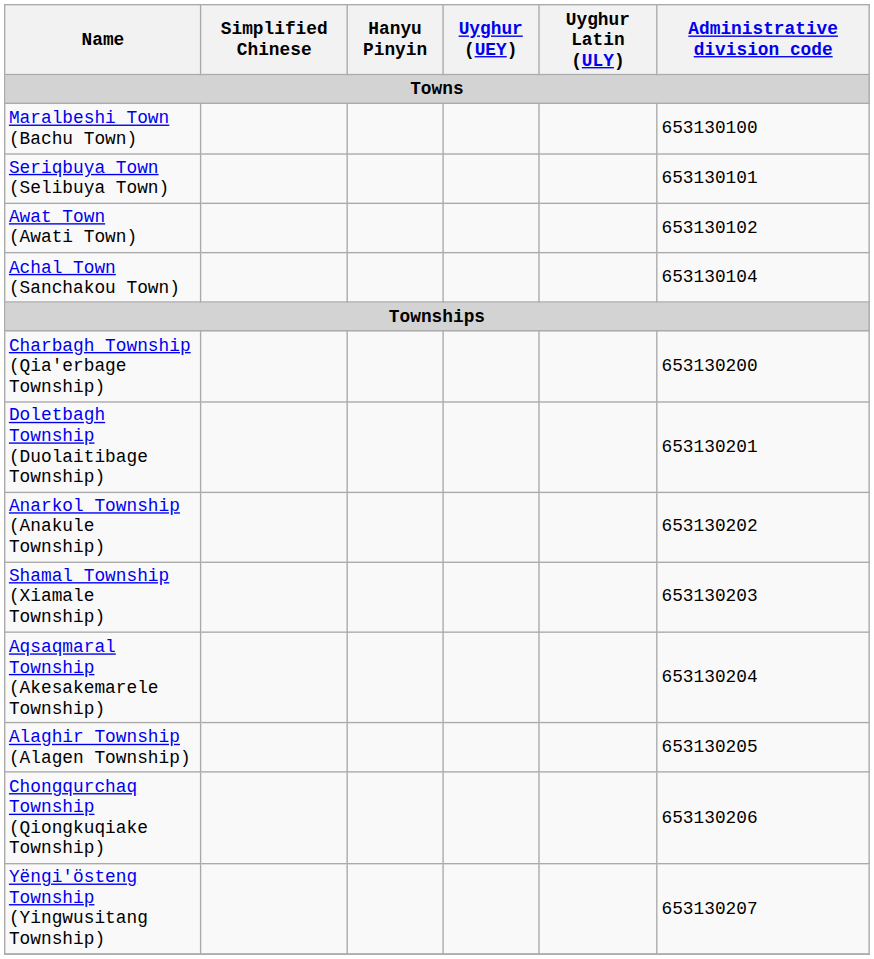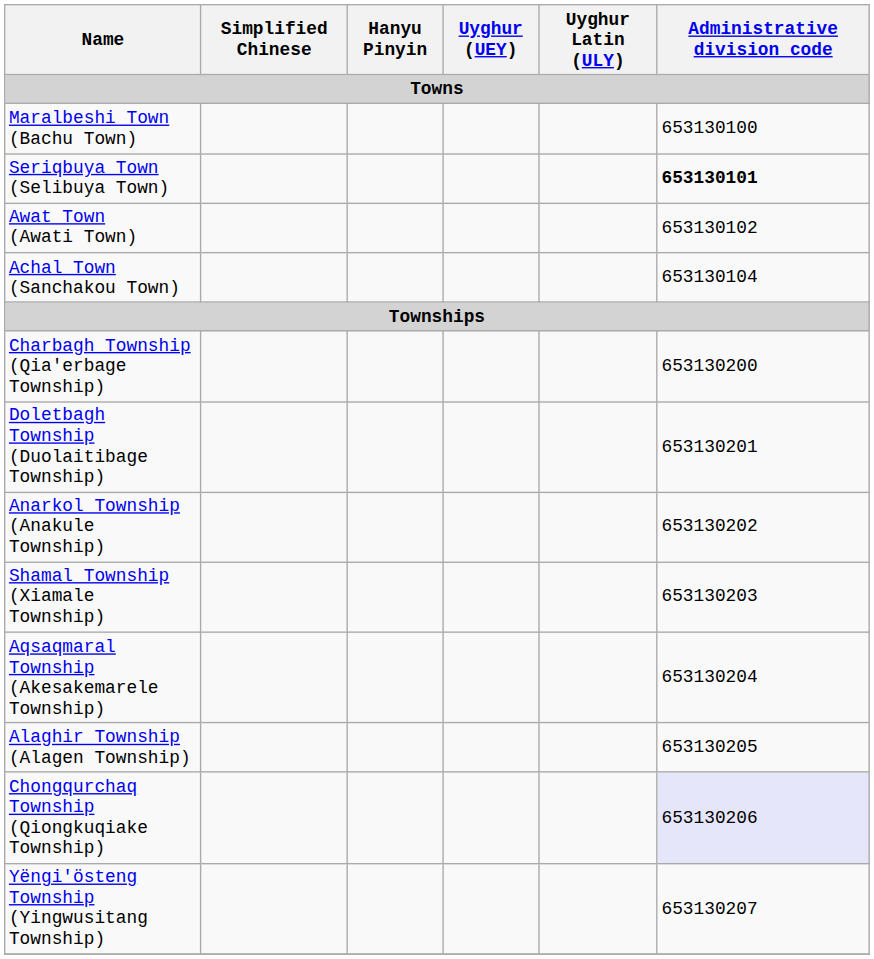Seriqbuya Town (Selibuya Town) | Administrative division code: normal -> bold
Chongqurchaq Township (Qiongkuqiake Township) | Administrative division code: no background -> lavender background
